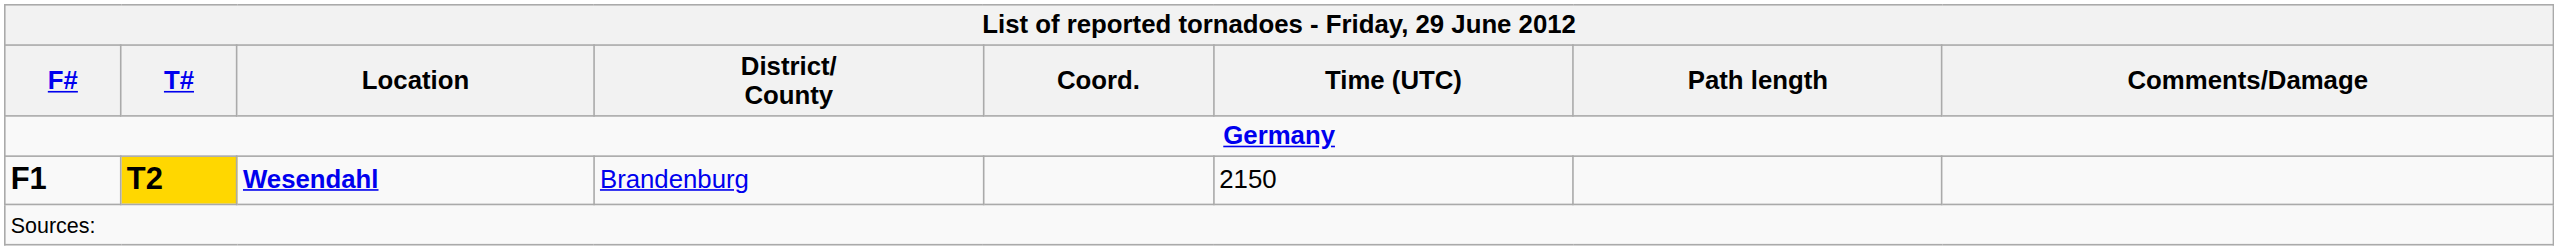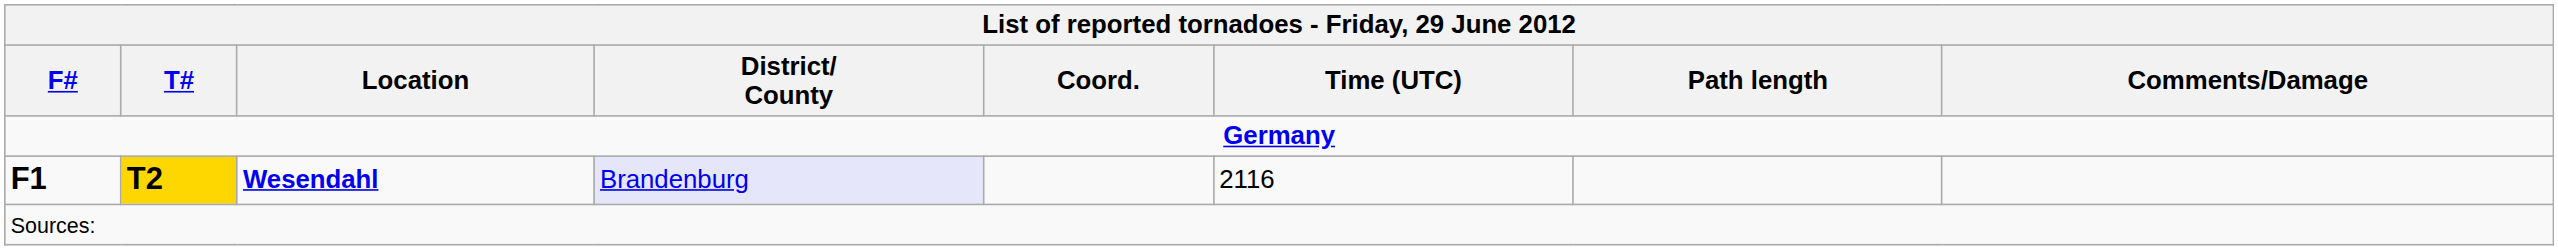F1 | District/ County: no background -> lavender background
F1 | Time (UTC): 2150 -> 2116
